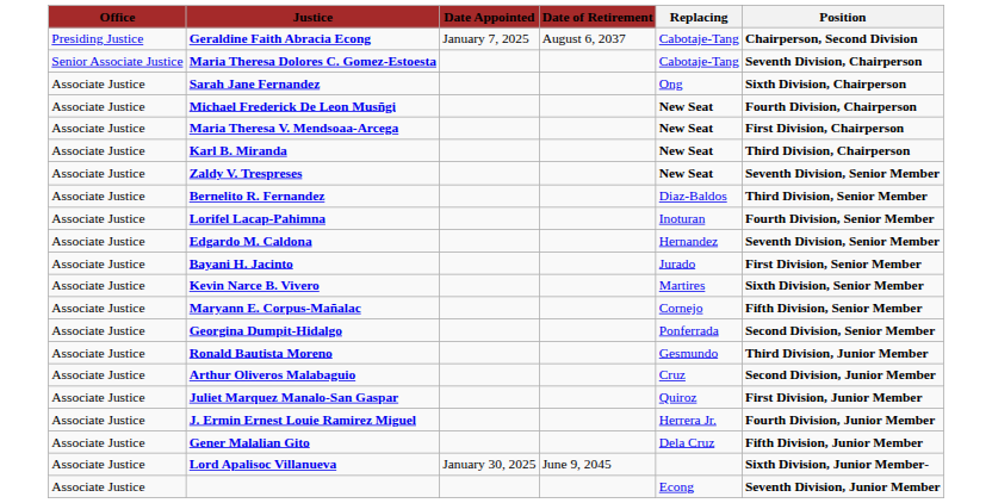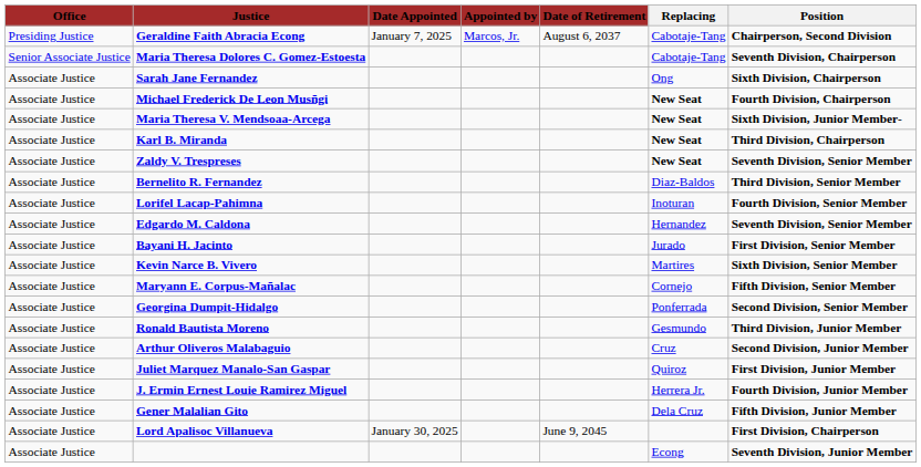+ column: Appointed by | Marcos, Jr.
Maria Theresa V. Mendsoaa-Arcega | Position: First Division, Chairperson -> Sixth Division, Junior Member-
Lord Apalisoc Villanueva | Position: Sixth Division, Junior Member- -> First Division, Chairperson
